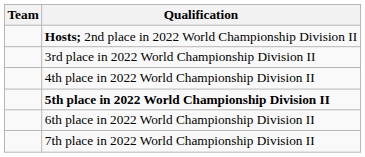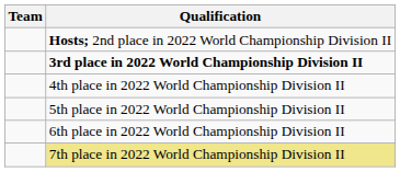3rd place in 2022 World Championship Division II | Qualification: normal -> bold
5th place in 2022 World Championship Division II | Qualification: bold -> normal
7th place in 2022 World Championship Division II | Qualification: no background -> khaki background
